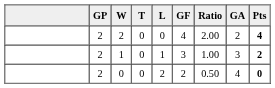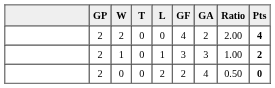columns swapped: GA <-> Ratio
